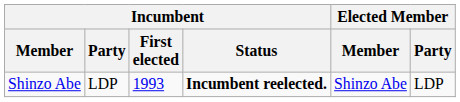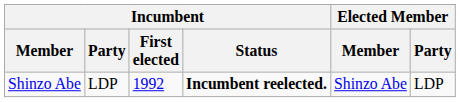row 3 | Incumbent / First elected: 1993 -> 1992
